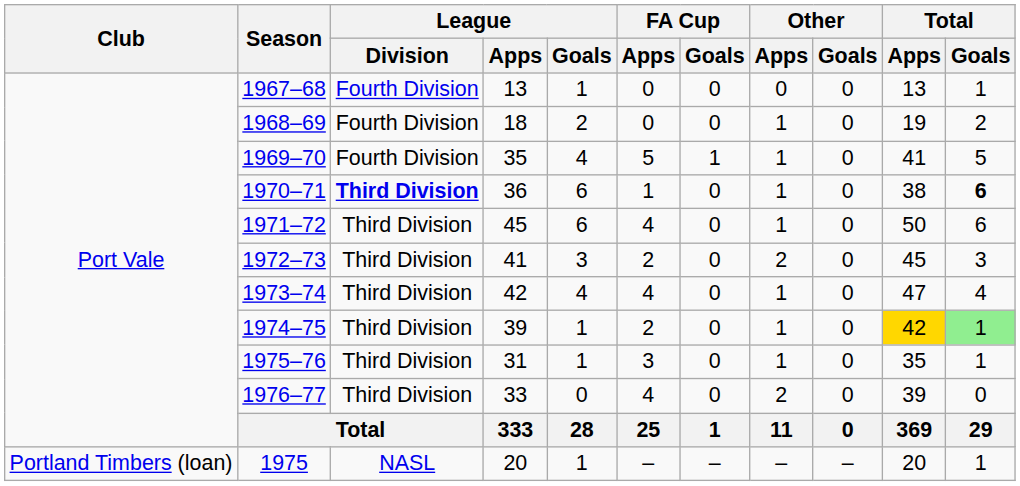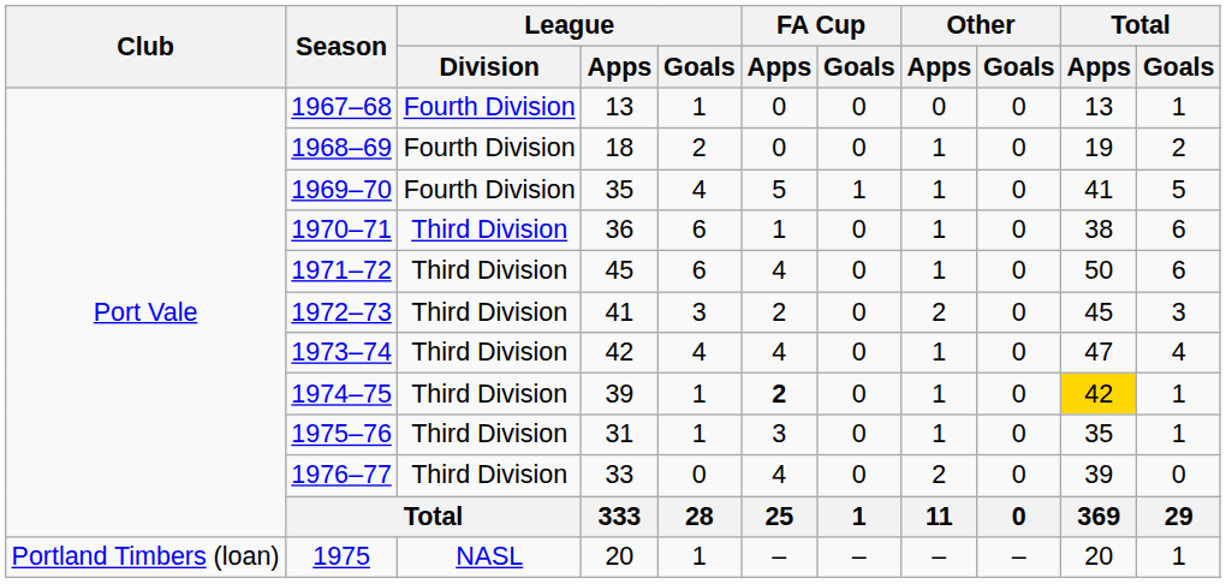1970–71 | League / Division: bold -> normal
1970–71 | Total / Goals: bold -> normal
1974–75 | FA Cup / Apps: normal -> bold
1974–75 | Total / Goals: lightgreen background -> no background
